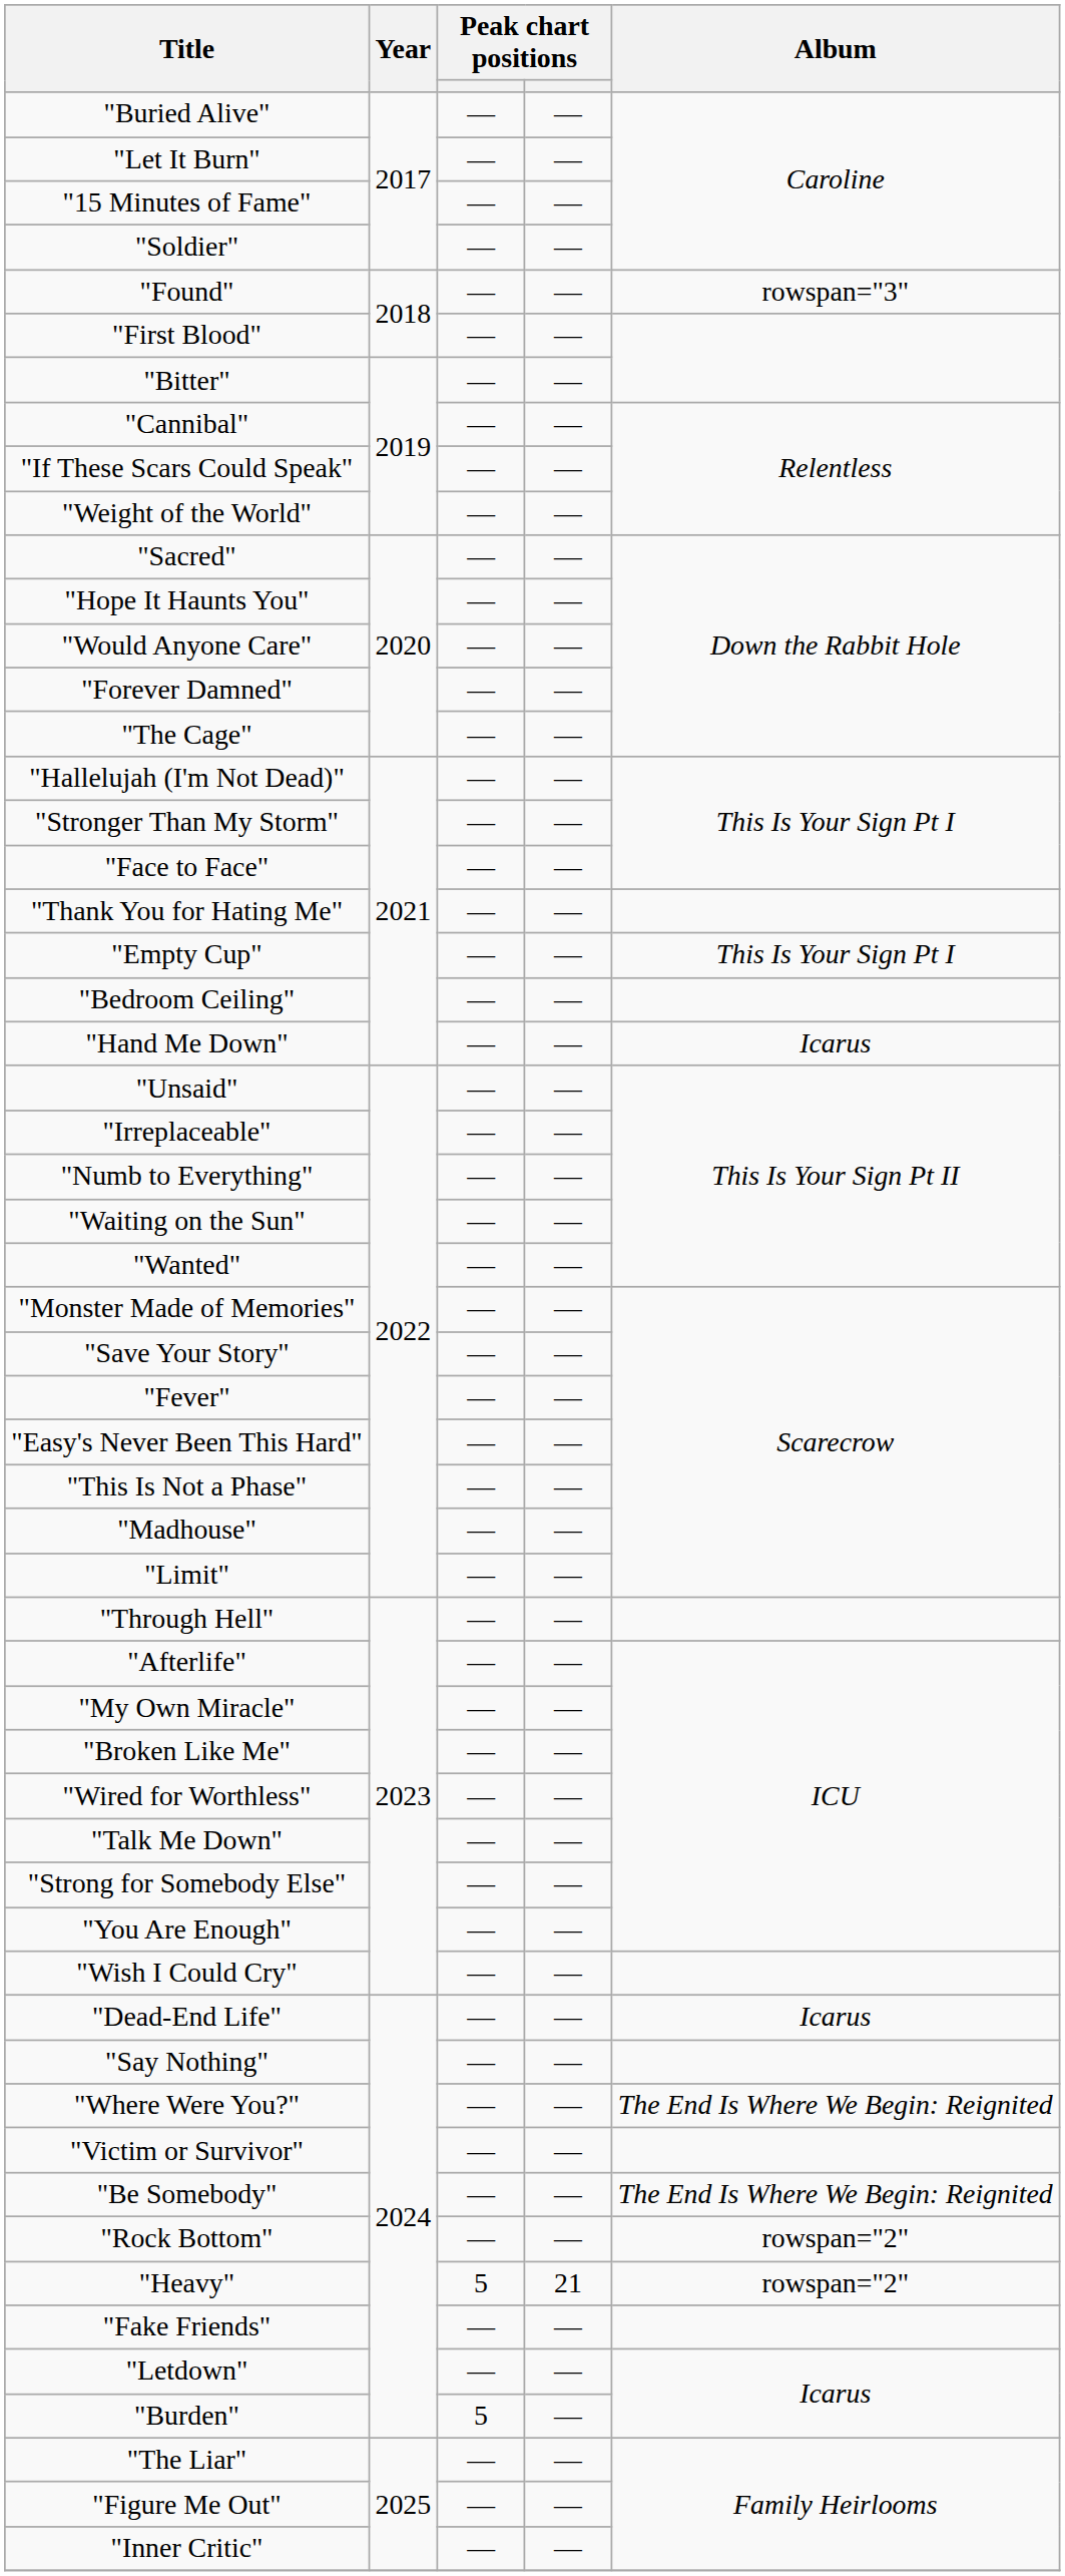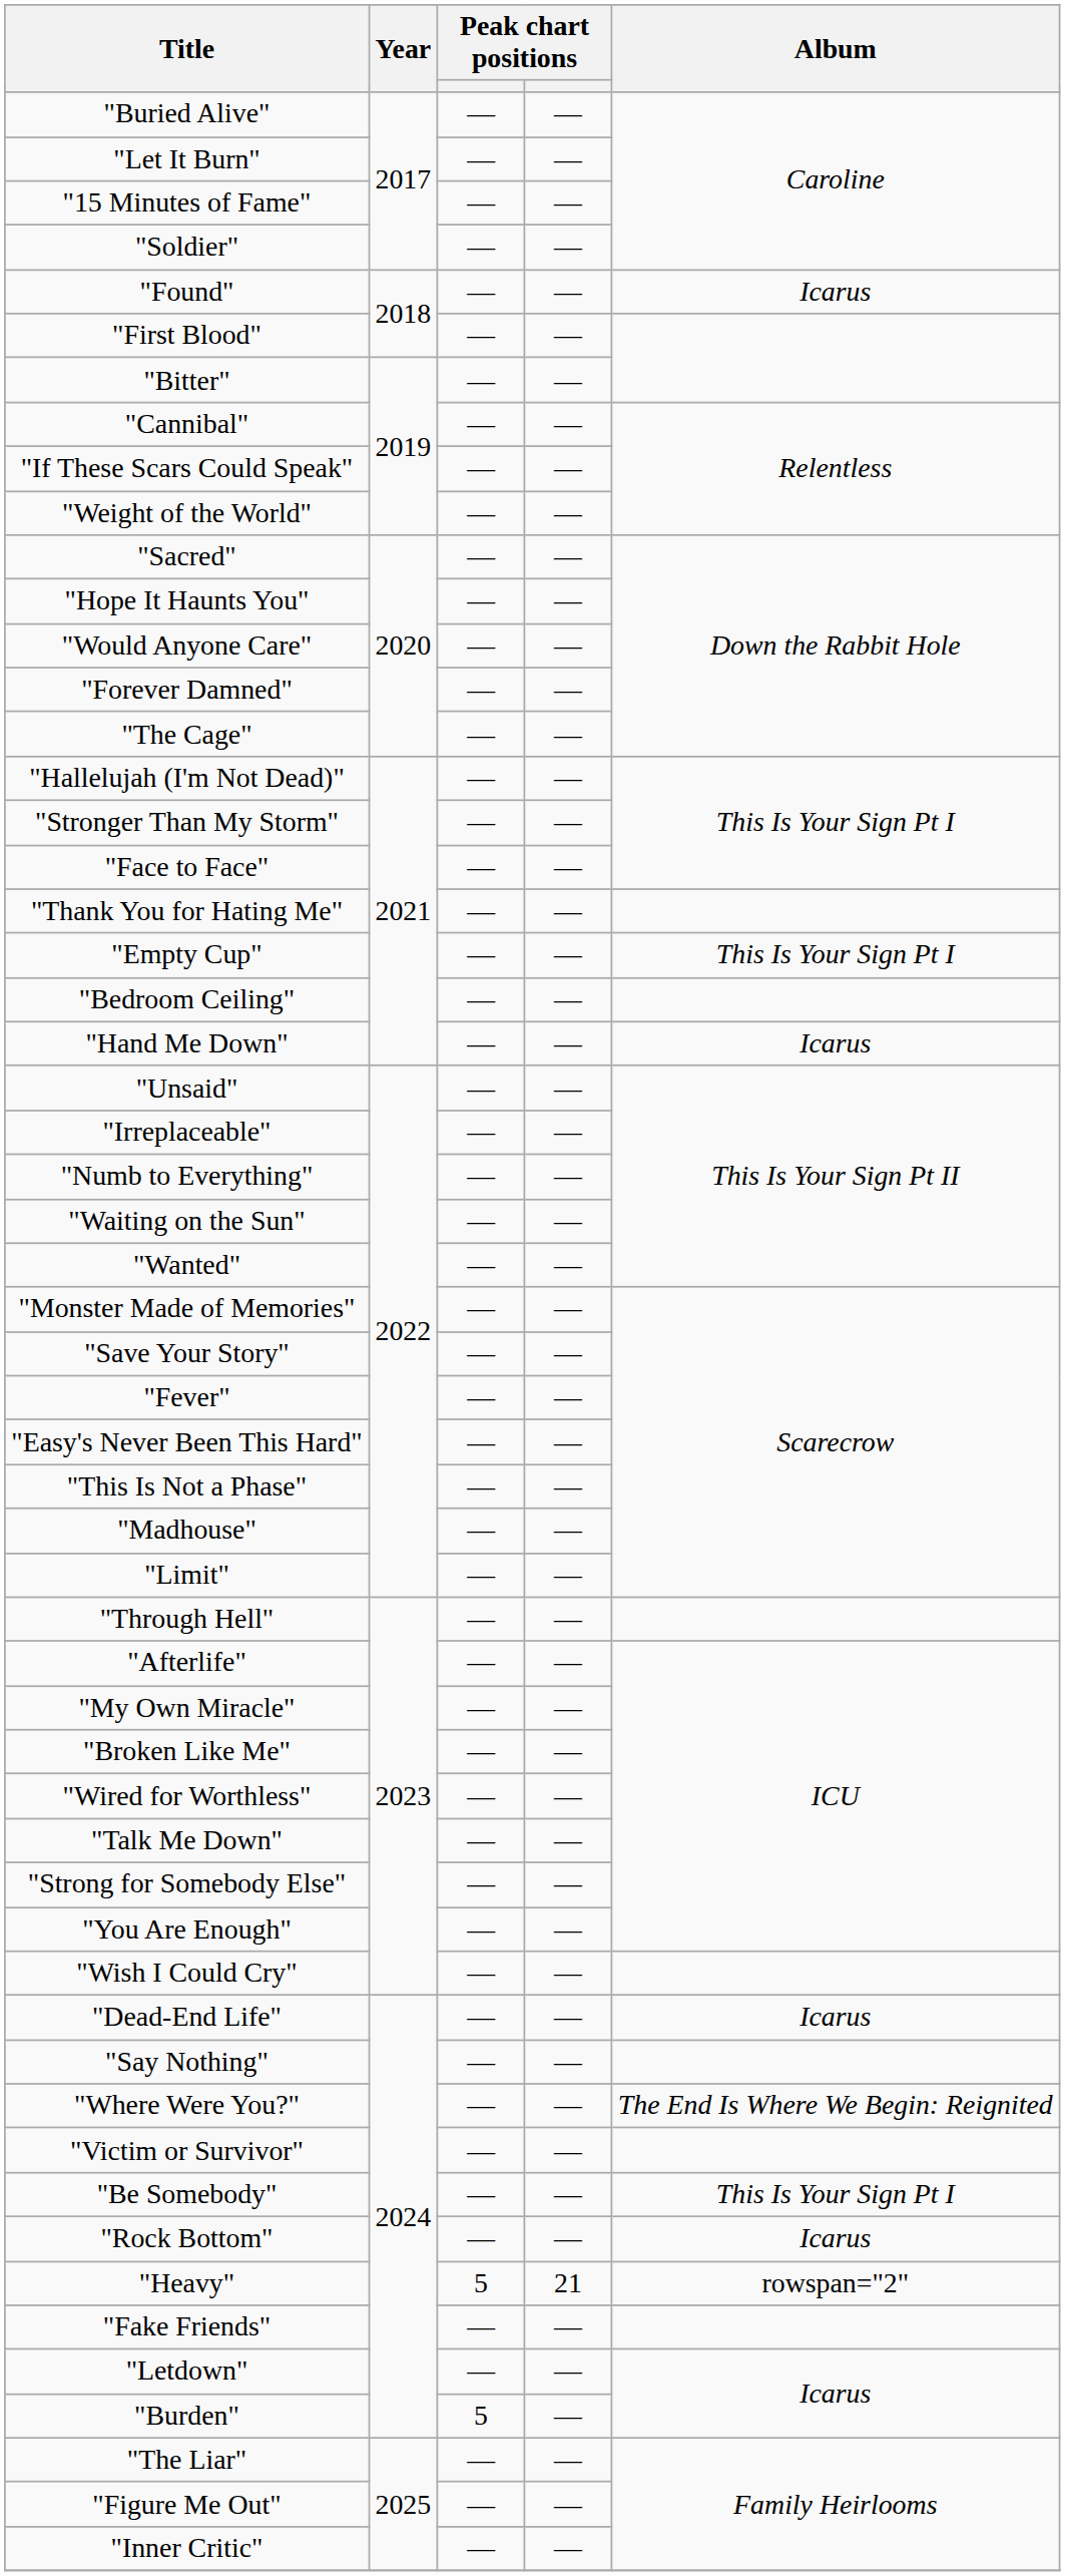"Found" | Album: rowspan="3" -> Icarus
"Be Somebody" | Album: The End Is Where We Begin: Reignited -> This Is Your Sign Pt I
"Rock Bottom" | Album: rowspan="2" -> Icarus
